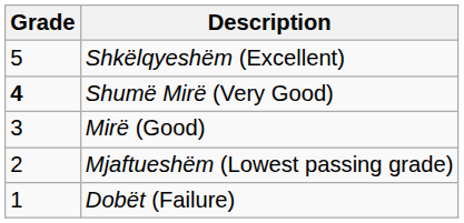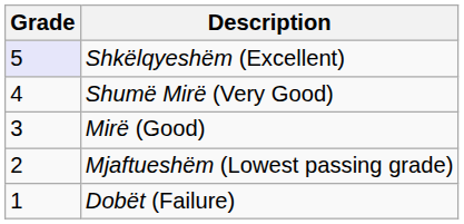Shkëlqyeshëm (Excellent) | Grade: no background -> lavender background
Shumë Mirë (Very Good) | Grade: bold -> normal
